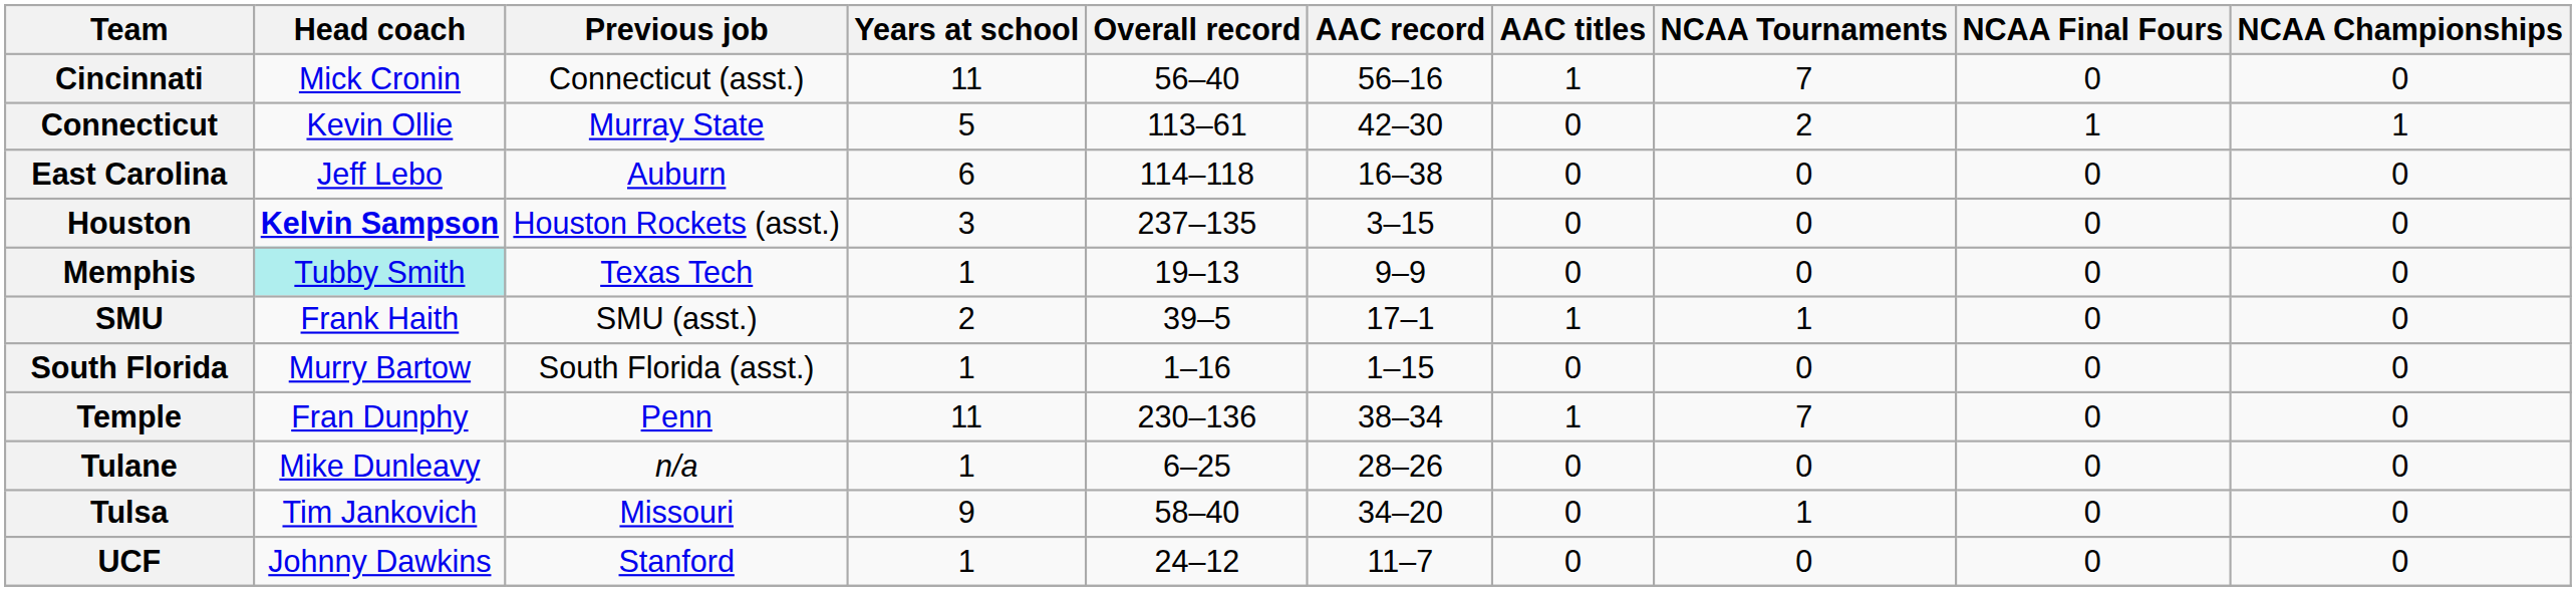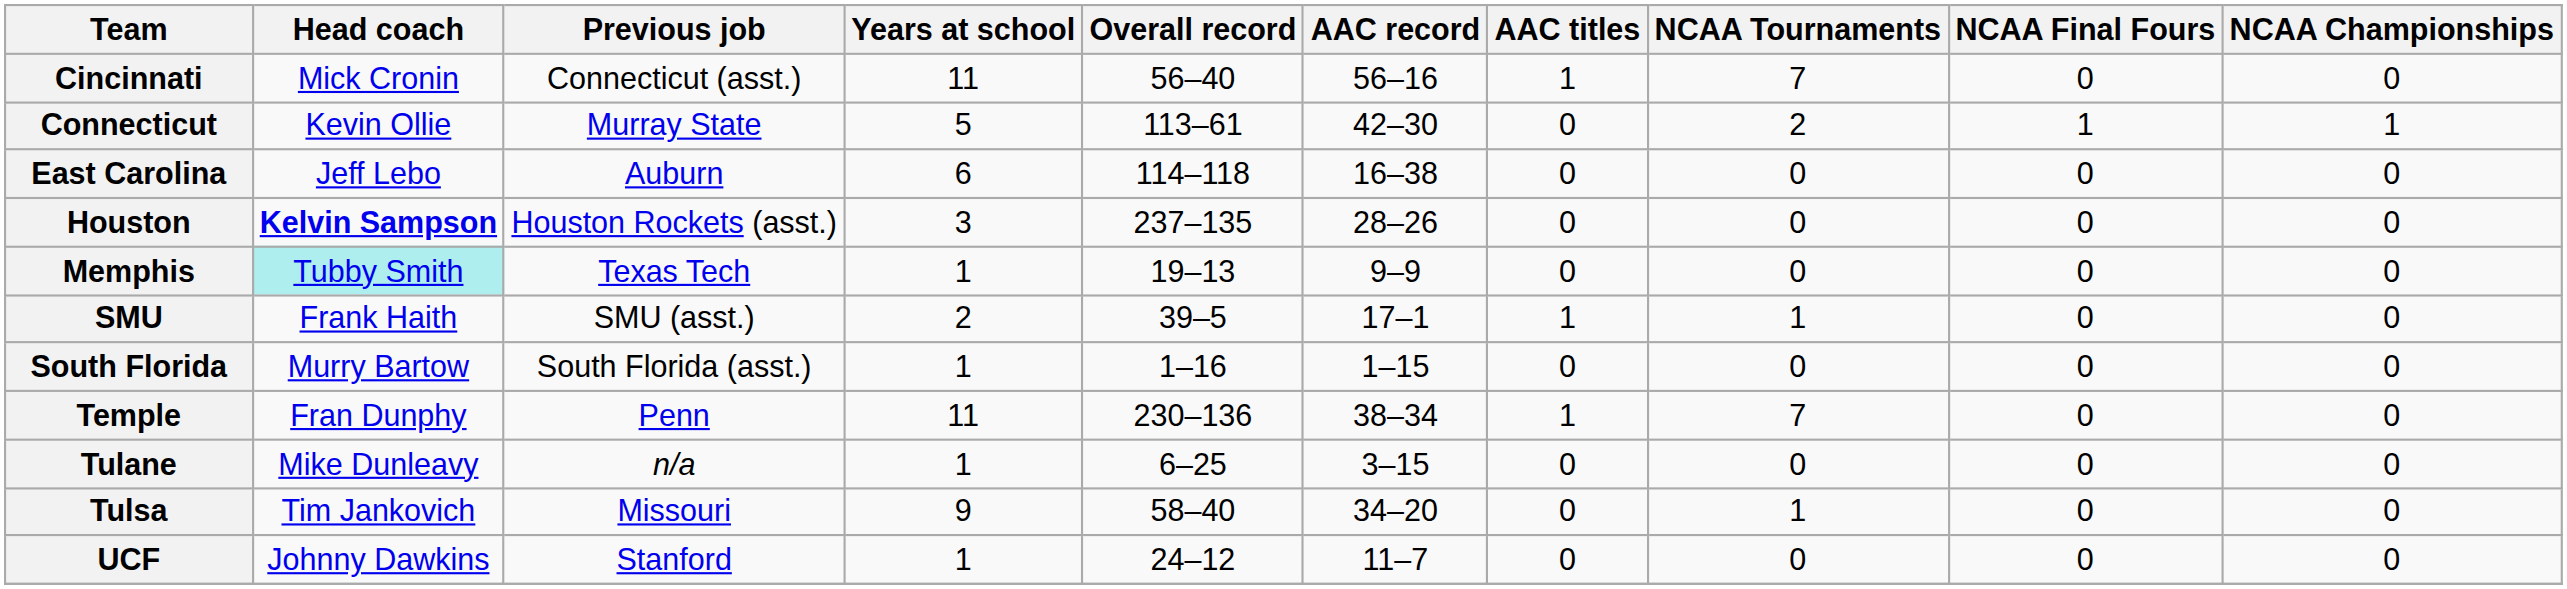Houston | AAC record: 3–15 -> 28–26
Tulane | AAC record: 28–26 -> 3–15
